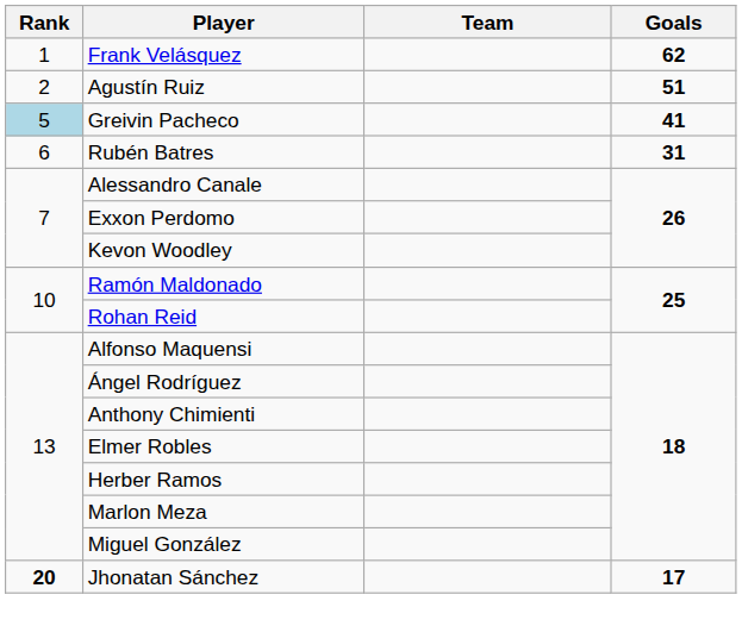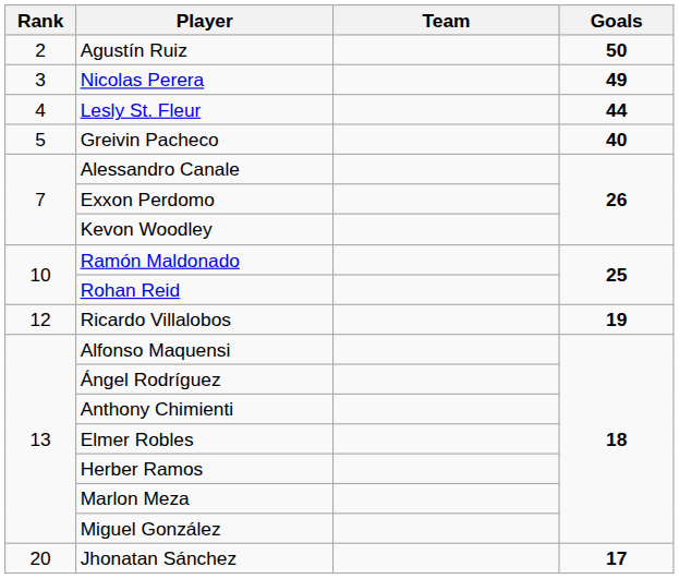- row: 1 | Frank Velásquez | 62
Agustín Ruiz | Goals: 51 -> 50
+ row: 3 | Nicolas Perera | 49
+ row: 4 | Lesly St. Fleur | 44
Greivin Pacheco | Rank: lightblue background -> no background
Greivin Pacheco | Goals: 41 -> 40
- row: 6 | Rubén Batres | 31
+ row: 12 | Ricardo Villalobos | 19
Jhonatan Sánchez | Rank: bold -> normal
